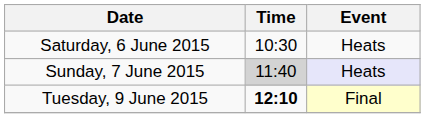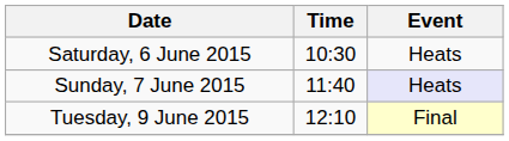Sunday, 7 June 2015 | Time: lightgrey background -> no background
Tuesday, 9 June 2015 | Time: bold -> normal
